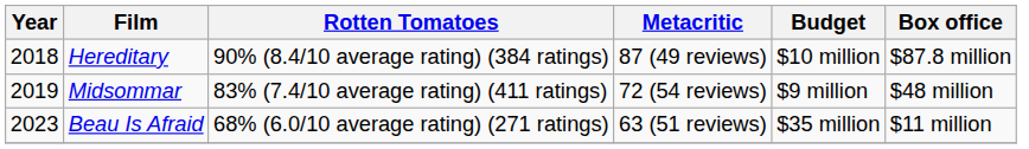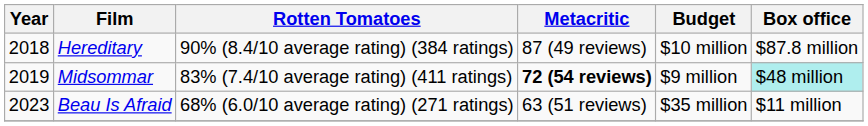row 3 | Metacritic: normal -> bold
row 3 | Box office: no background -> paleturquoise background
